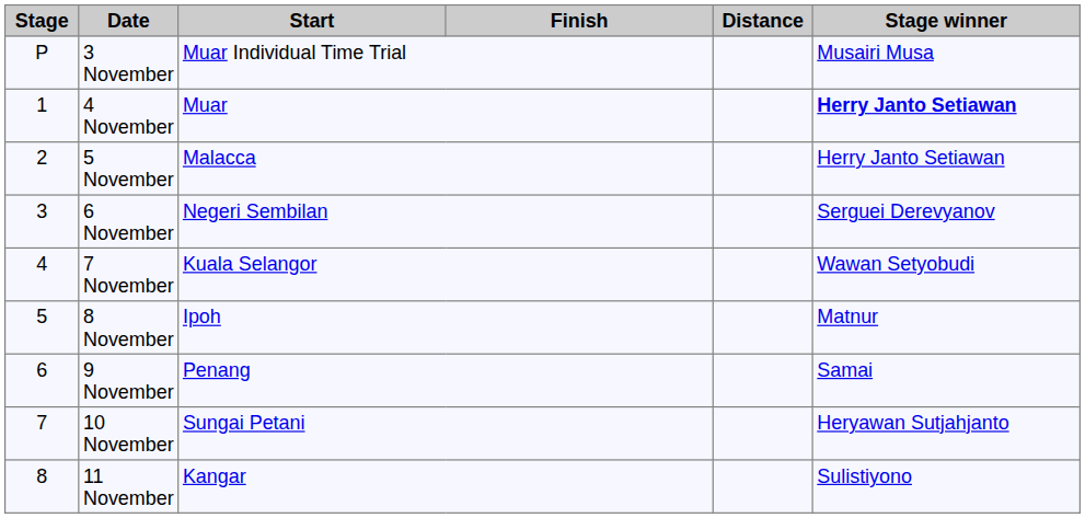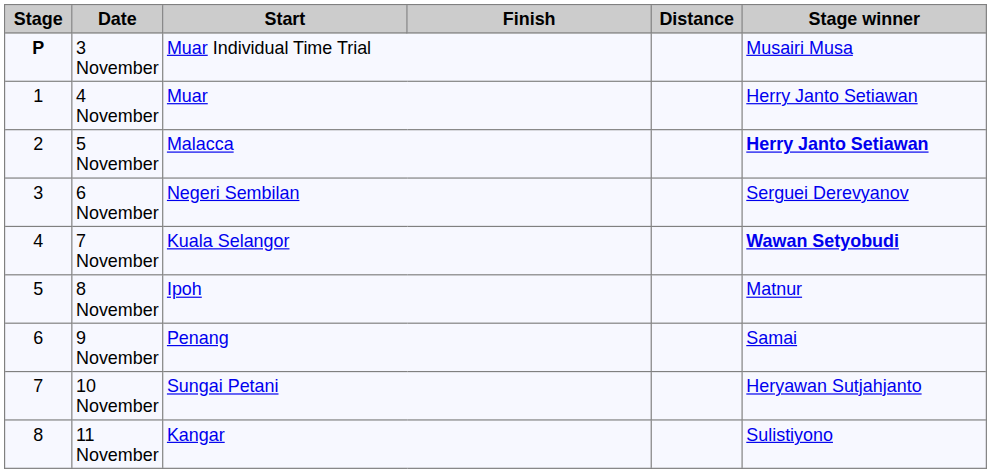3 November | Stage: normal -> bold
4 November | Stage winner: bold -> normal
5 November | Stage winner: normal -> bold
7 November | Stage winner: normal -> bold
